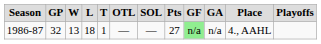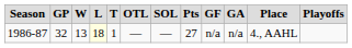1986-87 | column 4: no background -> lightyellow background
1986-87 | column 9: lightgreen background -> no background
